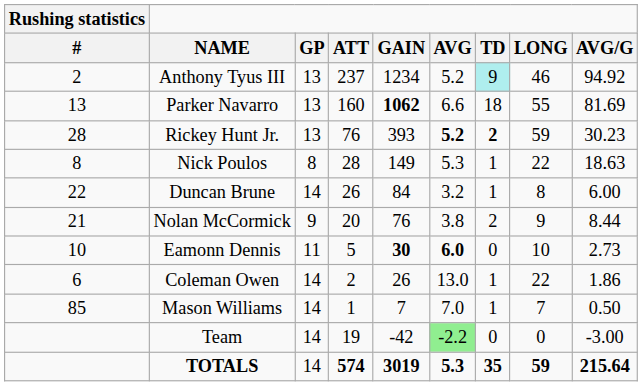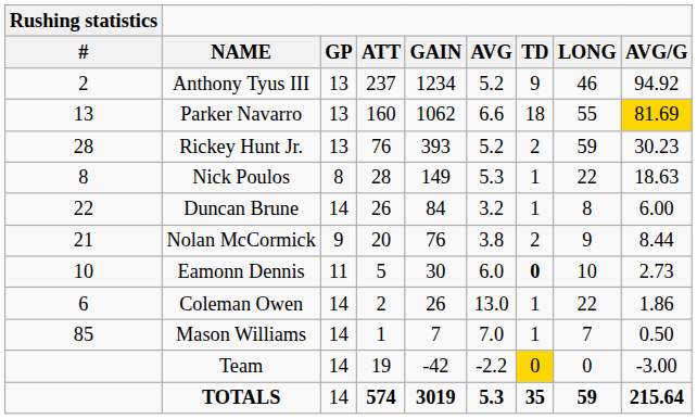Anthony Tyus III | TD: paleturquoise background -> no background
Parker Navarro | GAIN: bold -> normal
Parker Navarro | AVG/G: no background -> gold background
Rickey Hunt Jr. | AVG: bold -> normal
Rickey Hunt Jr. | TD: bold -> normal
Eamonn Dennis | GAIN: bold -> normal
Eamonn Dennis | AVG: bold -> normal
Eamonn Dennis | TD: normal -> bold
Team | AVG: lightgreen background -> no background
Team | TD: no background -> gold background
